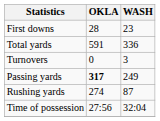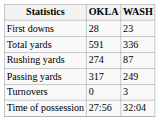rows swapped: Rushing yards <-> Turnovers
Passing yards | OKLA: bold -> normal
